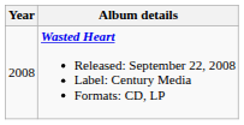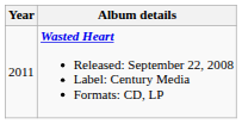row 2 | Year: 2008 -> 2011
